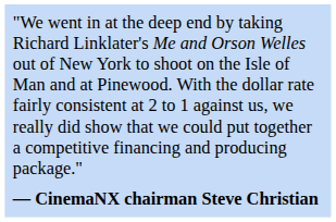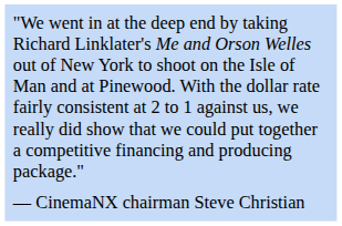row 2 | column 1: bold -> normal
